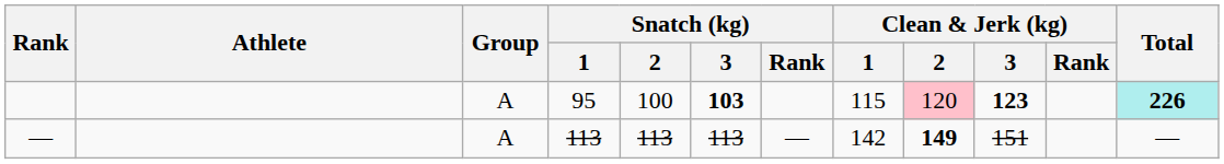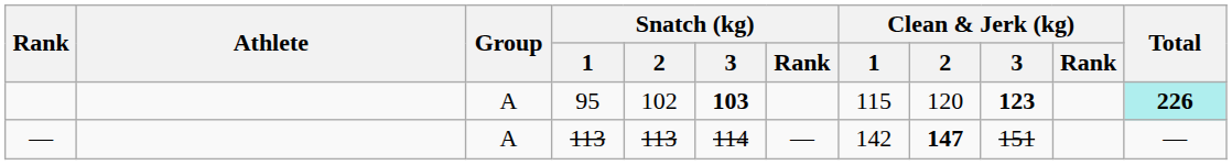row 3 | Snatch (kg) / 2: 100 -> 102
row 3 | Clean & Jerk (kg) / 2: pink background -> no background
row 4 | Snatch (kg) / 3: 113 -> 114
row 4 | Clean & Jerk (kg) / 2: 149 -> 147
